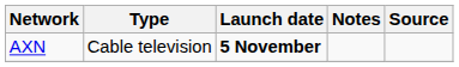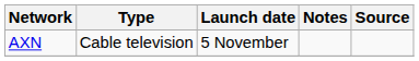AXN | Launch date: bold -> normal
